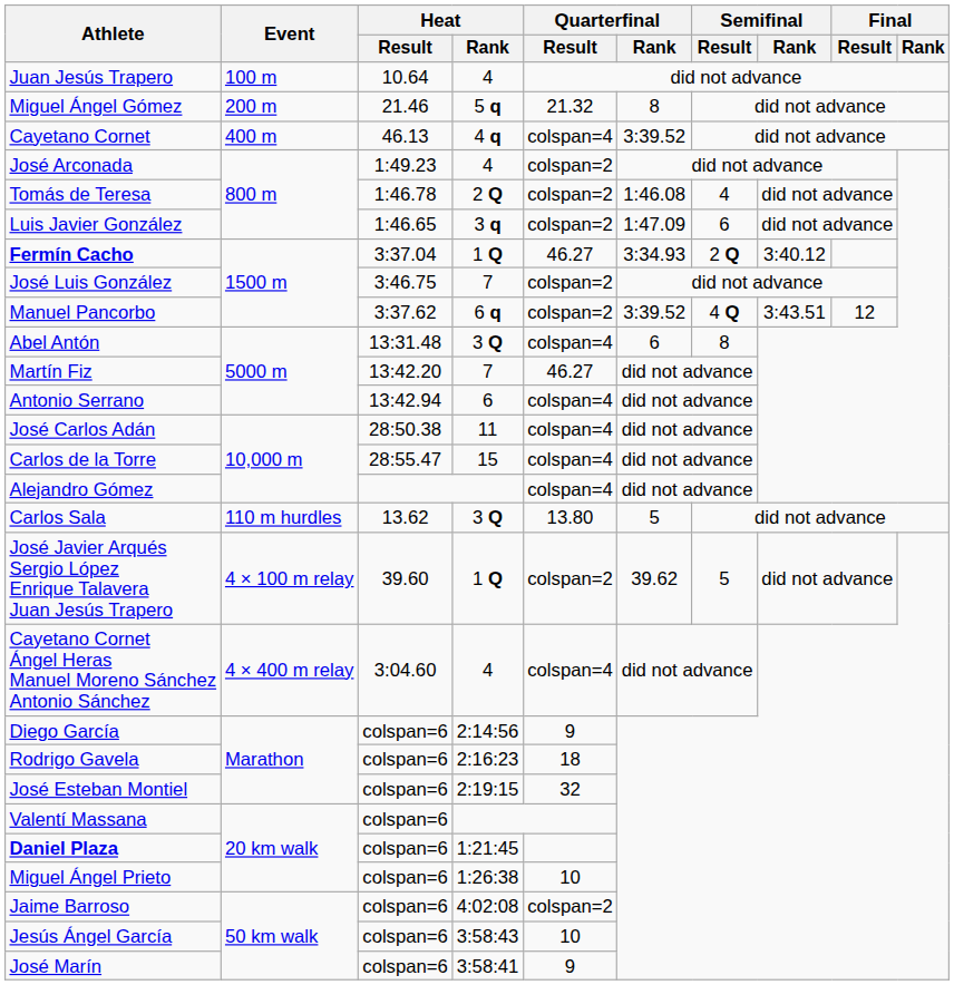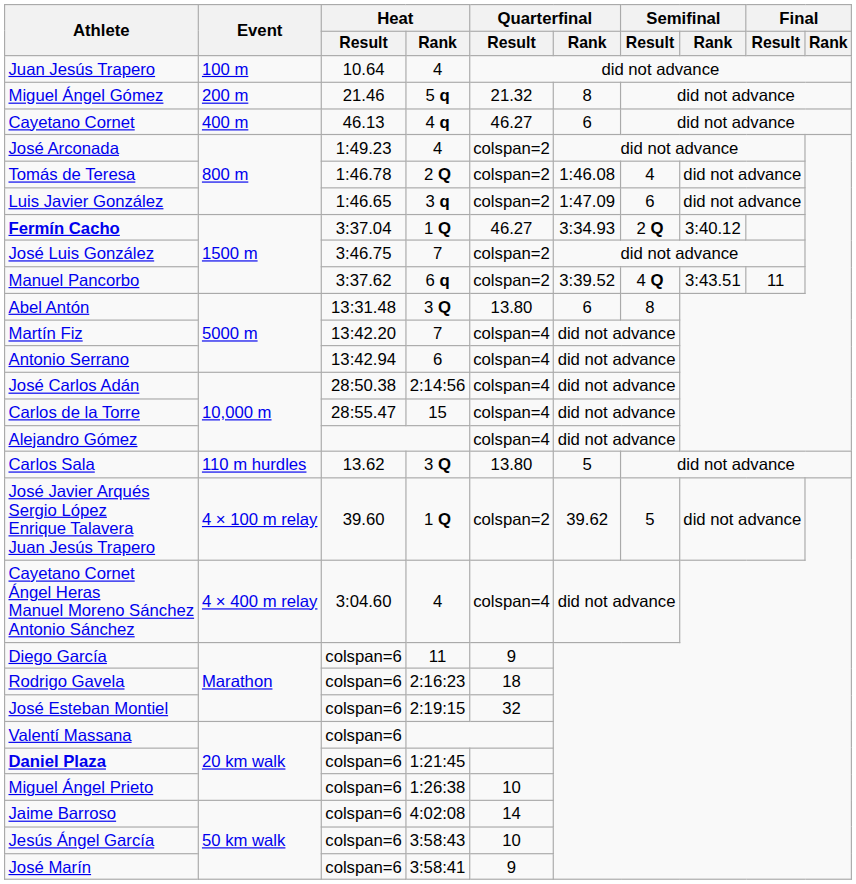Cayetano Cornet | Quarterfinal / Result: colspan=4 -> 46.27
Cayetano Cornet | Quarterfinal / Rank: 3:39.52 -> 6
Manuel Pancorbo | Final / Result: 12 -> 11
Abel Antón | Quarterfinal / Result: colspan=4 -> 13.80
Martín Fiz | Quarterfinal / Result: 46.27 -> colspan=4
José Carlos Adán | Heat / Rank: 11 -> 2:14:56
Diego García | Heat / Rank: 2:14:56 -> 11
Jaime Barroso | Quarterfinal / Result: colspan=2 -> 14
